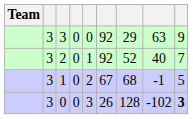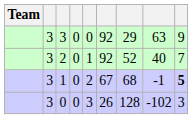row 4 | column 9: normal -> bold
row 5 | column 9: bold -> normal
